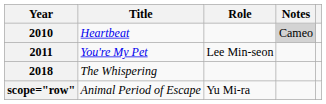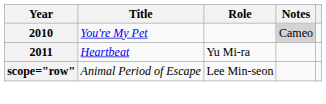2010 | Title: Heartbeat -> You're My Pet
2011 | Title: You're My Pet -> Heartbeat
2011 | Role: Lee Min-seon -> Yu Mi-ra
- row: 2018 | The Whispering
scope="row" | Role: Yu Mi-ra -> Lee Min-seon
